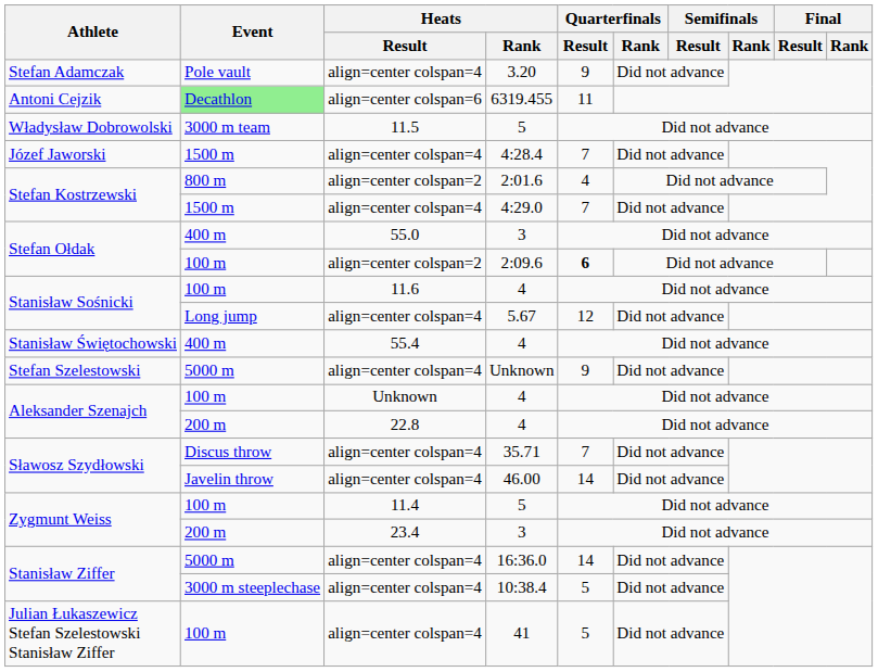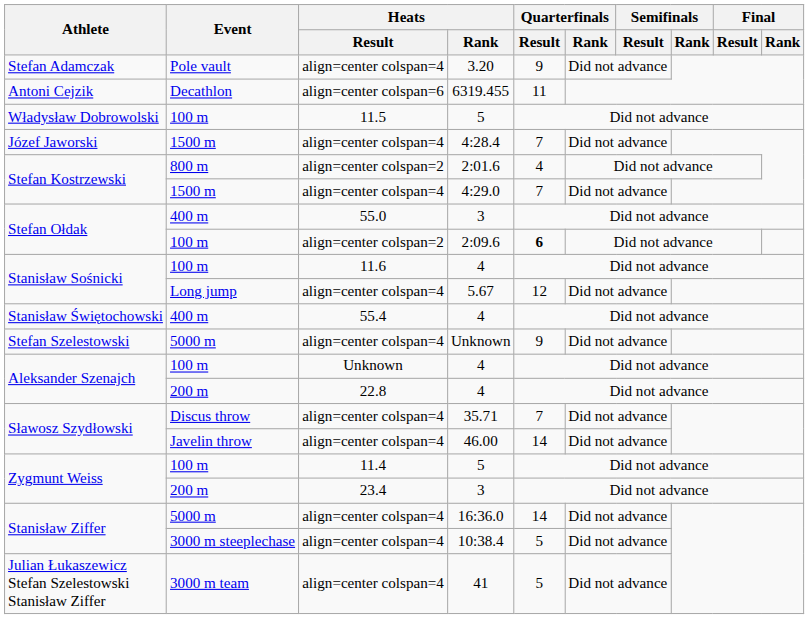6319.455 | Event: lightgreen background -> no background
11.5 / 5 | Event: 3000 m team -> 100 m
41 | Event: 100 m -> 3000 m team
